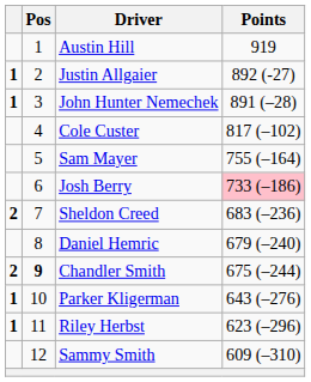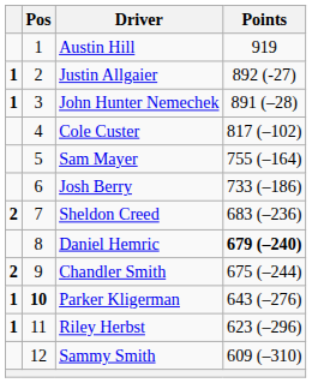Josh Berry | Points: pink background -> no background
Daniel Hemric | Points: normal -> bold
Chandler Smith | Pos: bold -> normal
Parker Kligerman | Pos: normal -> bold
